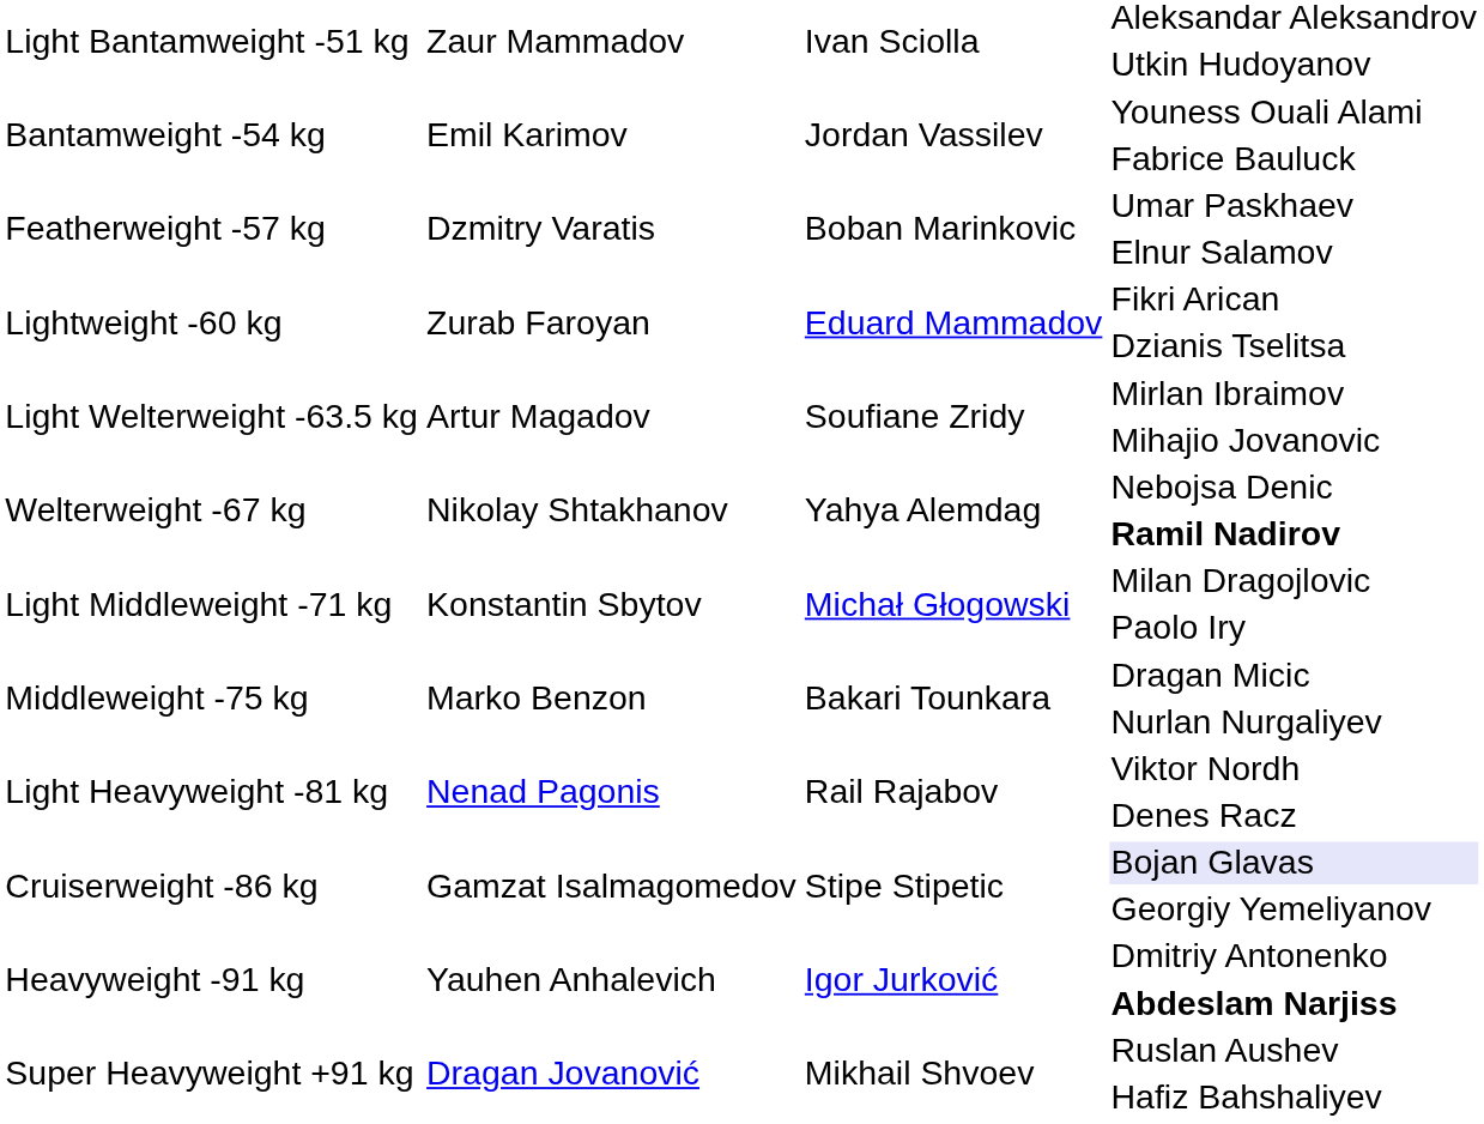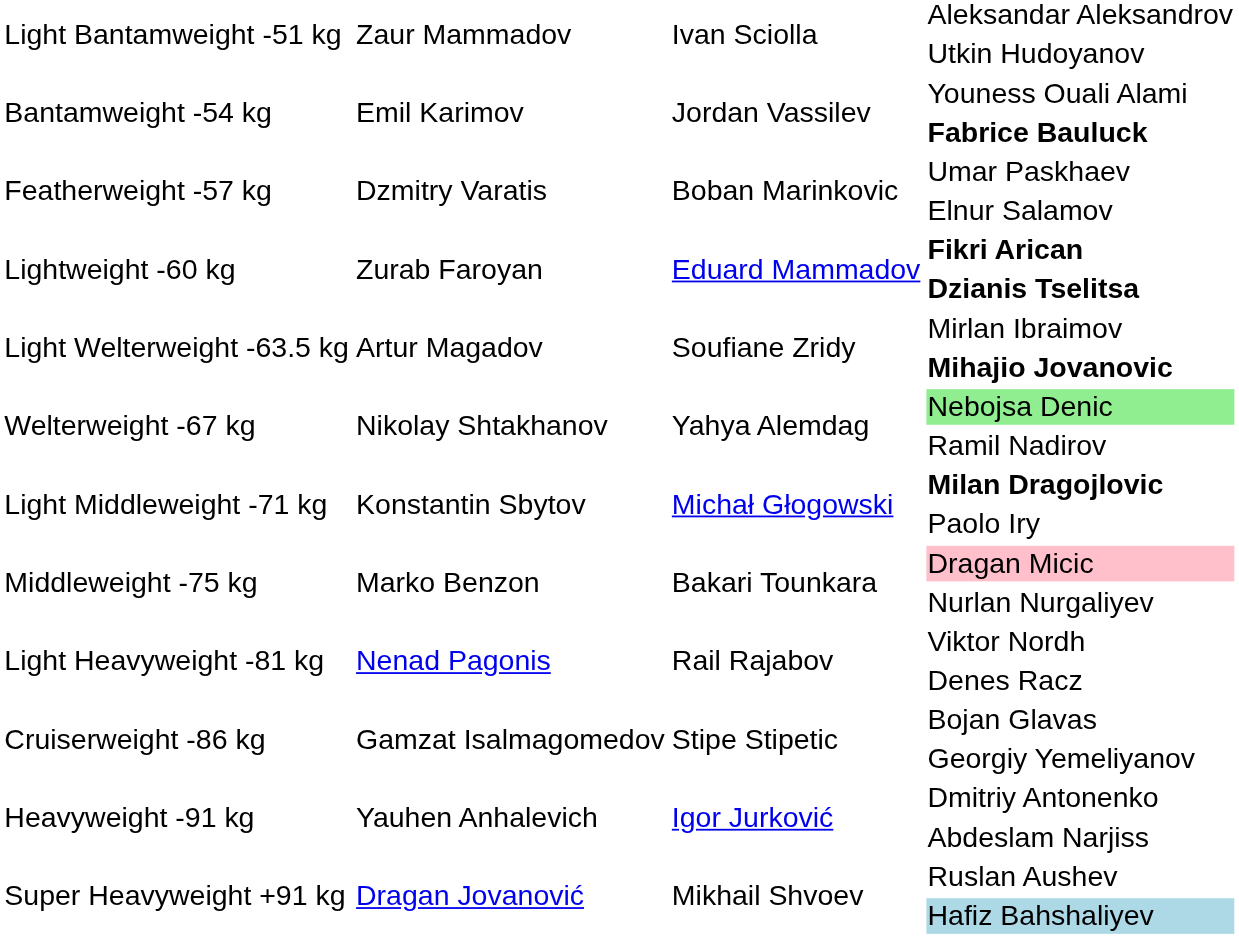Fabrice Bauluck | column 4: normal -> bold
Fikri Arican | column 4: normal -> bold
Dzianis Tselitsa | column 4: normal -> bold
Mihajio Jovanovic | column 4: normal -> bold
Nebojsa Denic | column 4: no background -> lightgreen background
Ramil Nadirov | column 4: bold -> normal
Milan Dragojlovic | column 4: normal -> bold
Dragan Micic | column 4: no background -> pink background
Bojan Glavas | column 4: lavender background -> no background
Abdeslam Narjiss | column 4: bold -> normal
Hafiz Bahshaliyev | column 4: no background -> lightblue background
